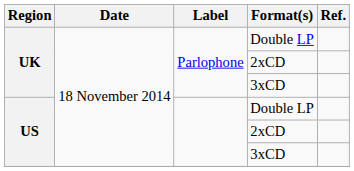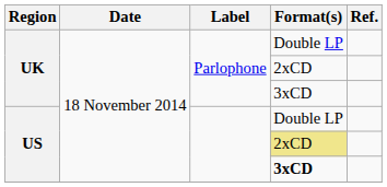US / 2xCD | Format(s): no background -> khaki background
US / 3xCD | Format(s): normal -> bold
